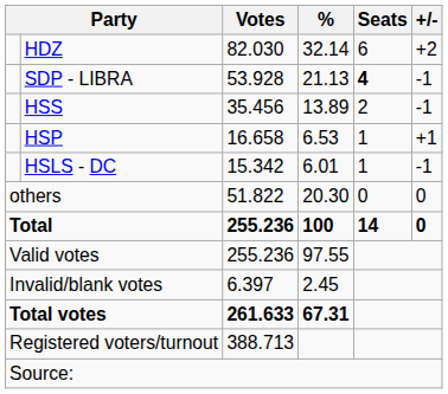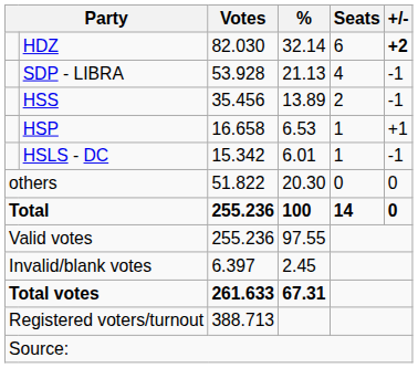HDZ | +/-: normal -> bold
SDP - LIBRA | Seats: bold -> normal
